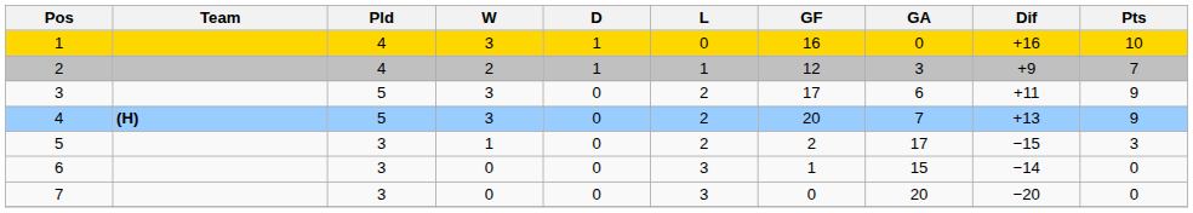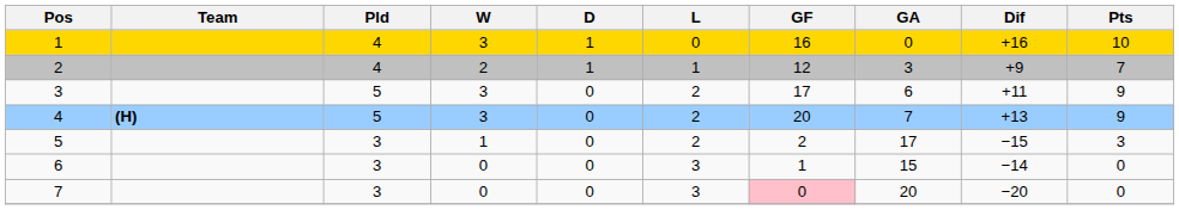row 8 | GF: no background -> pink background
